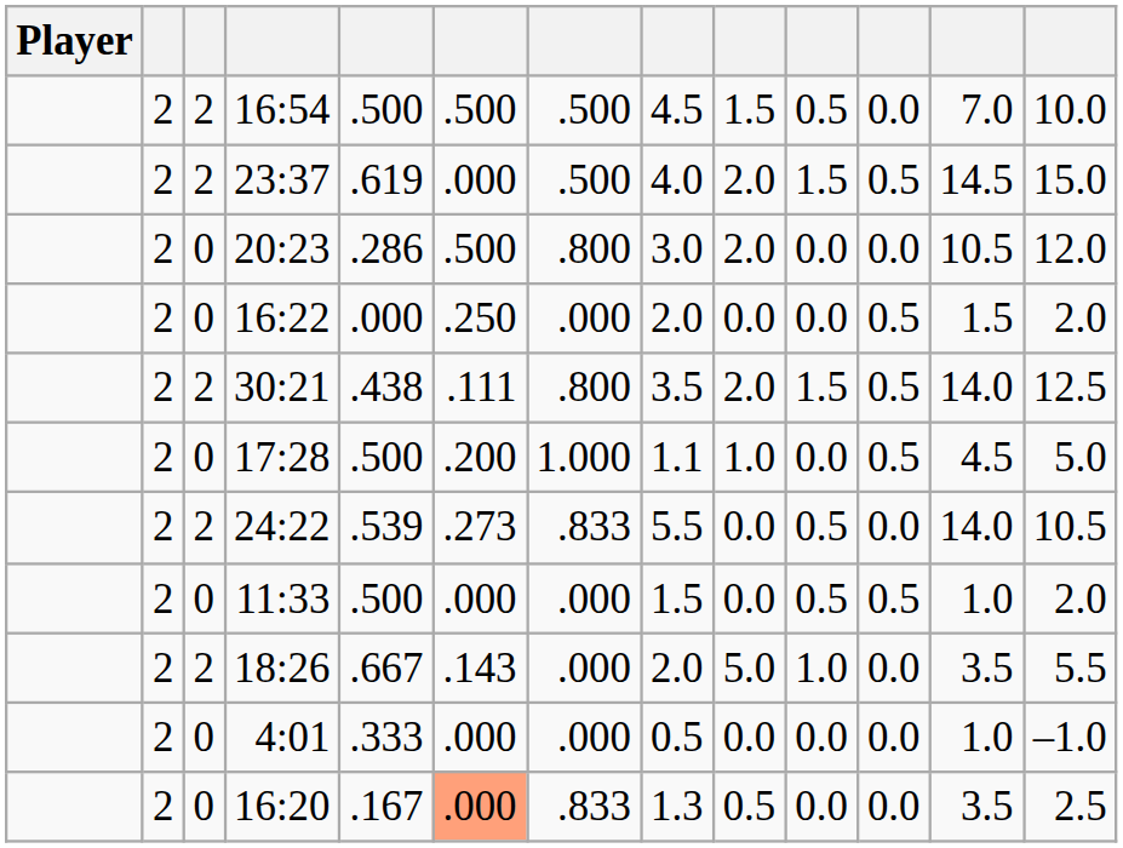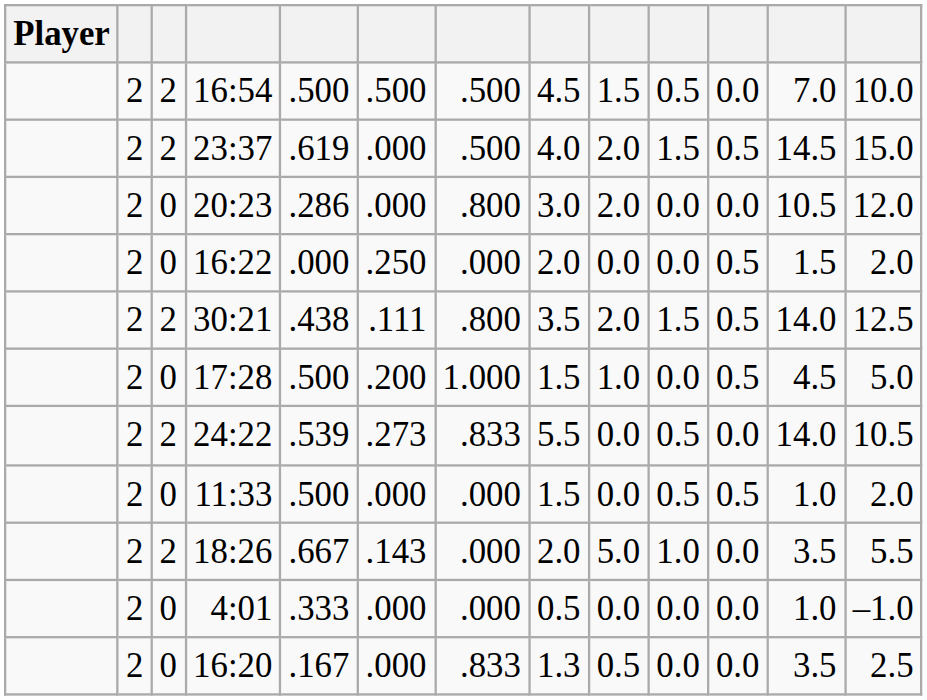20:23 | column 6: .500 -> .000
17:28 | column 8: 1.1 -> 1.5
16:20 | column 6: lightsalmon background -> no background
